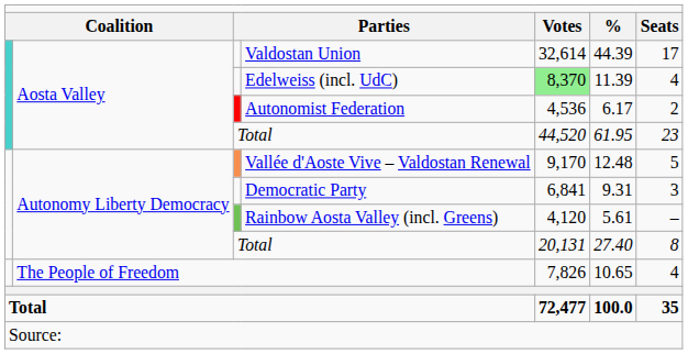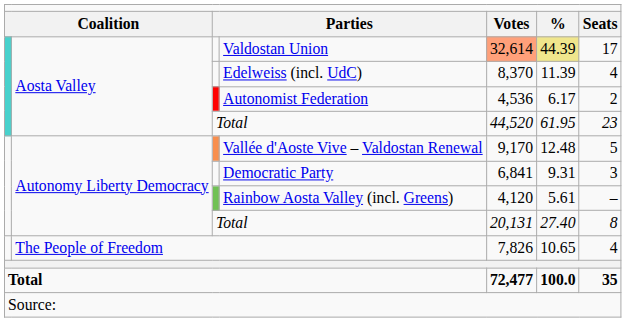Valdostan Union | column 5: no background -> lightsalmon background
Valdostan Union | column 6: no background -> khaki background
Edelweiss (incl. UdC) | column 5: lightgreen background -> no background
